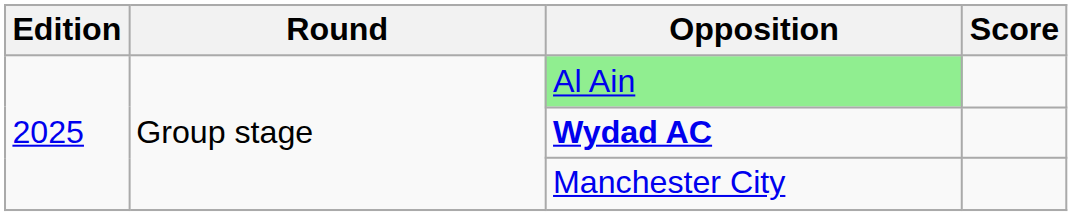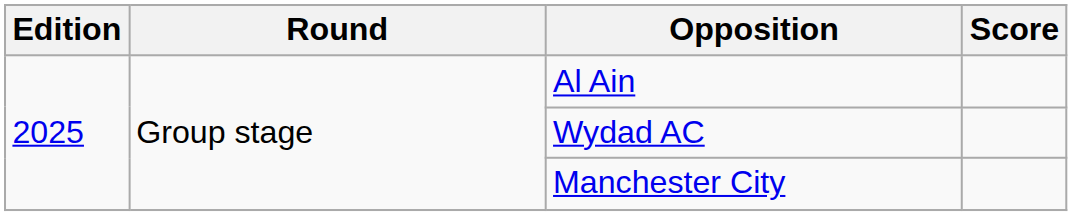Al Ain | Opposition: lightgreen background -> no background
Wydad AC | Opposition: bold -> normal
